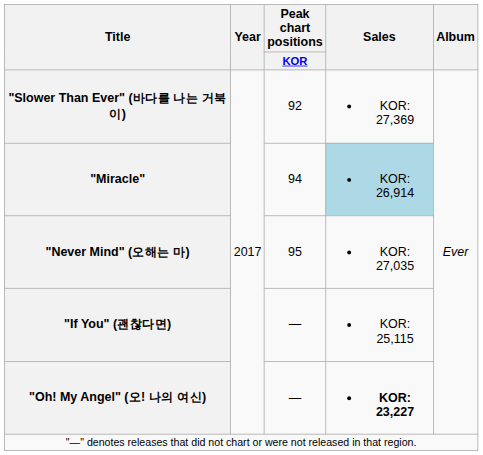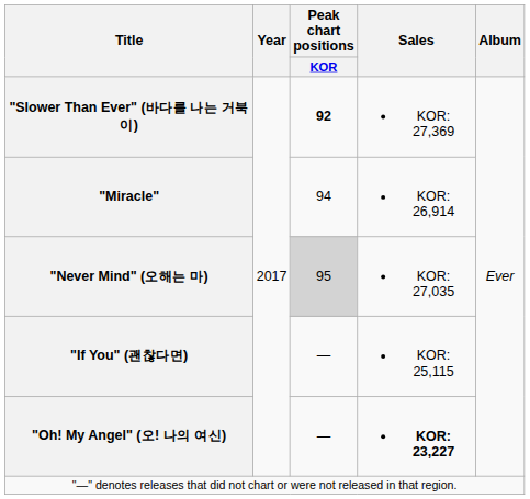"Slower Than Ever" (바다를 나는 거북이) | Peak chart positions / KOR: normal -> bold
"Miracle" | Sales: lightblue background -> no background
"Never Mind" (오해는 마) | Peak chart positions / KOR: no background -> lightgrey background
